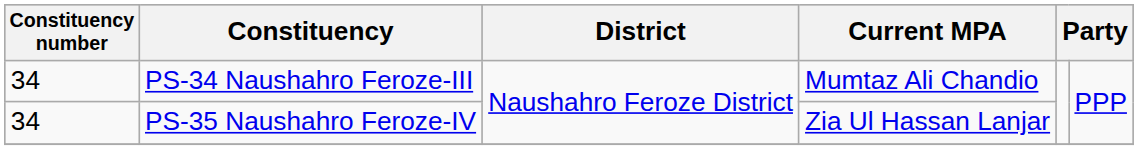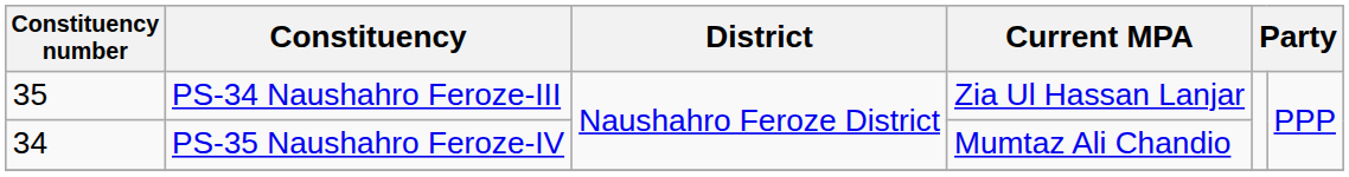PS-34 Naushahro Feroze-III | Constituency number: 34 -> 35
PS-34 Naushahro Feroze-III | Current MPA: Mumtaz Ali Chandio -> Zia Ul Hassan Lanjar
PS-35 Naushahro Feroze-IV | Current MPA: Zia Ul Hassan Lanjar -> Mumtaz Ali Chandio
